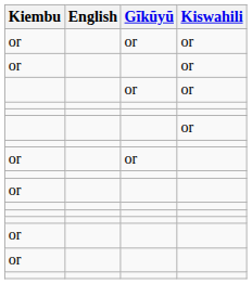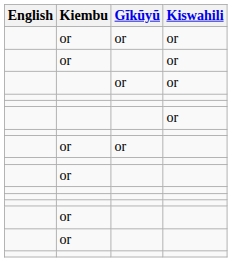columns swapped: English <-> Kiembu
